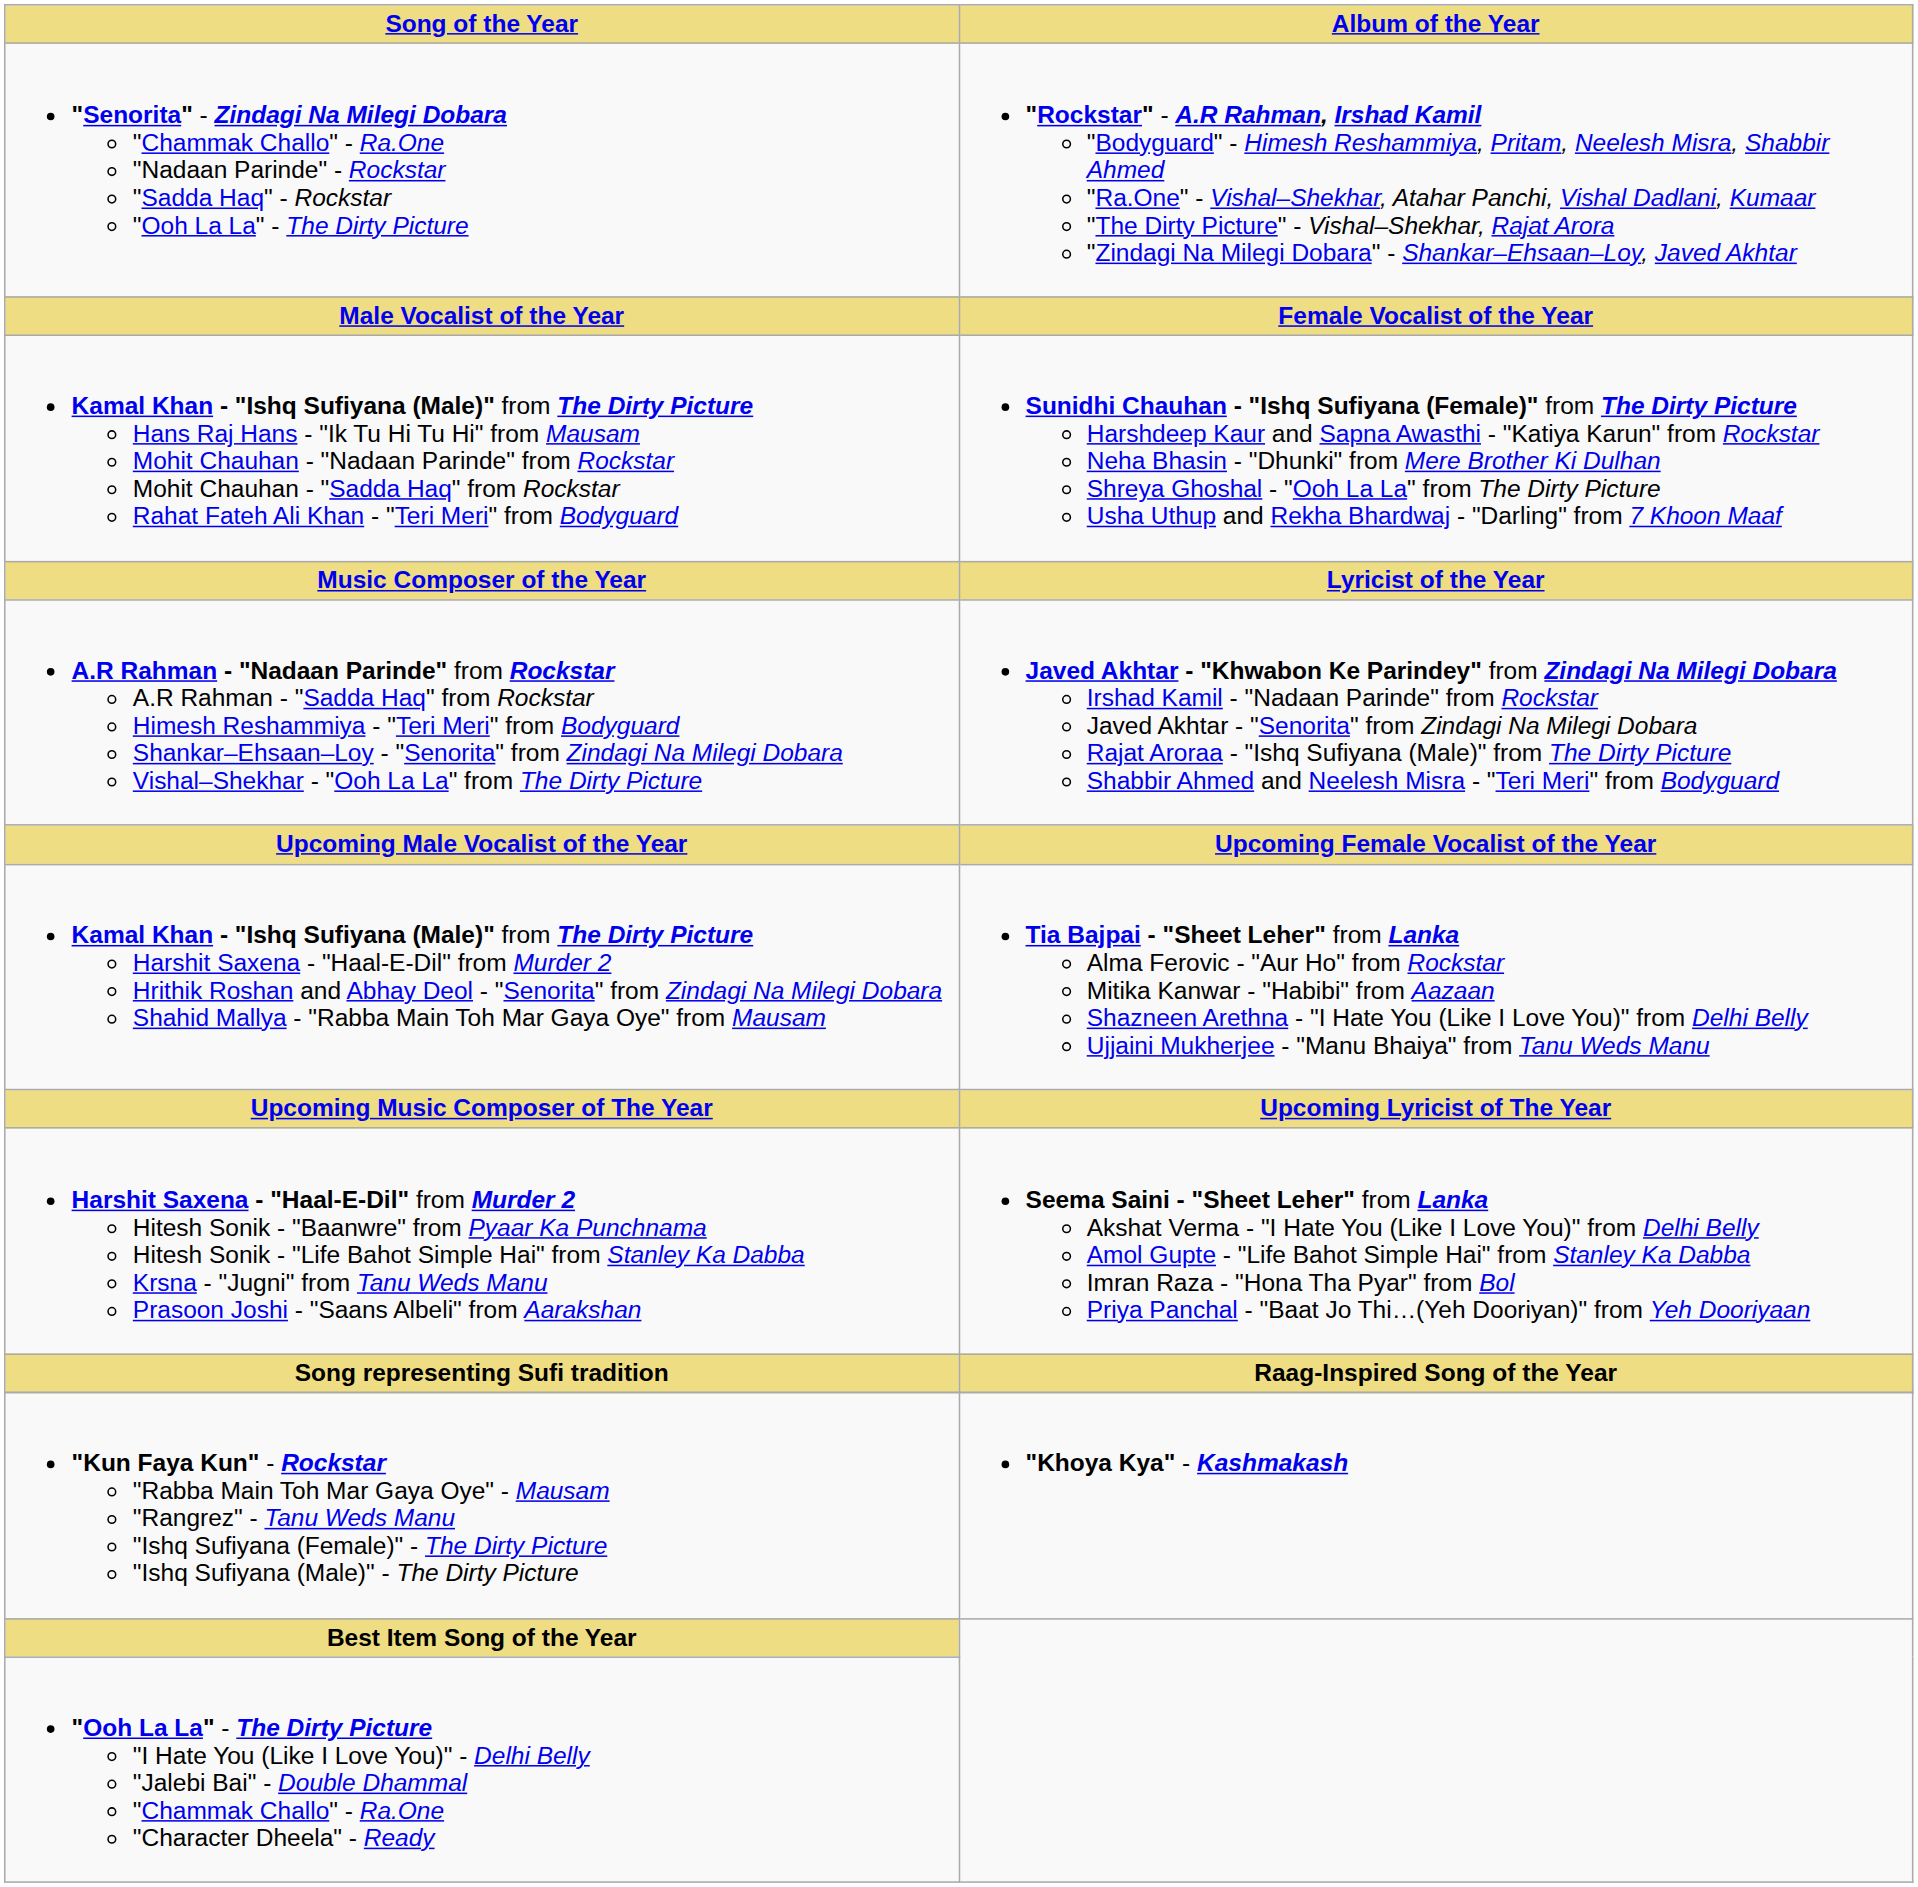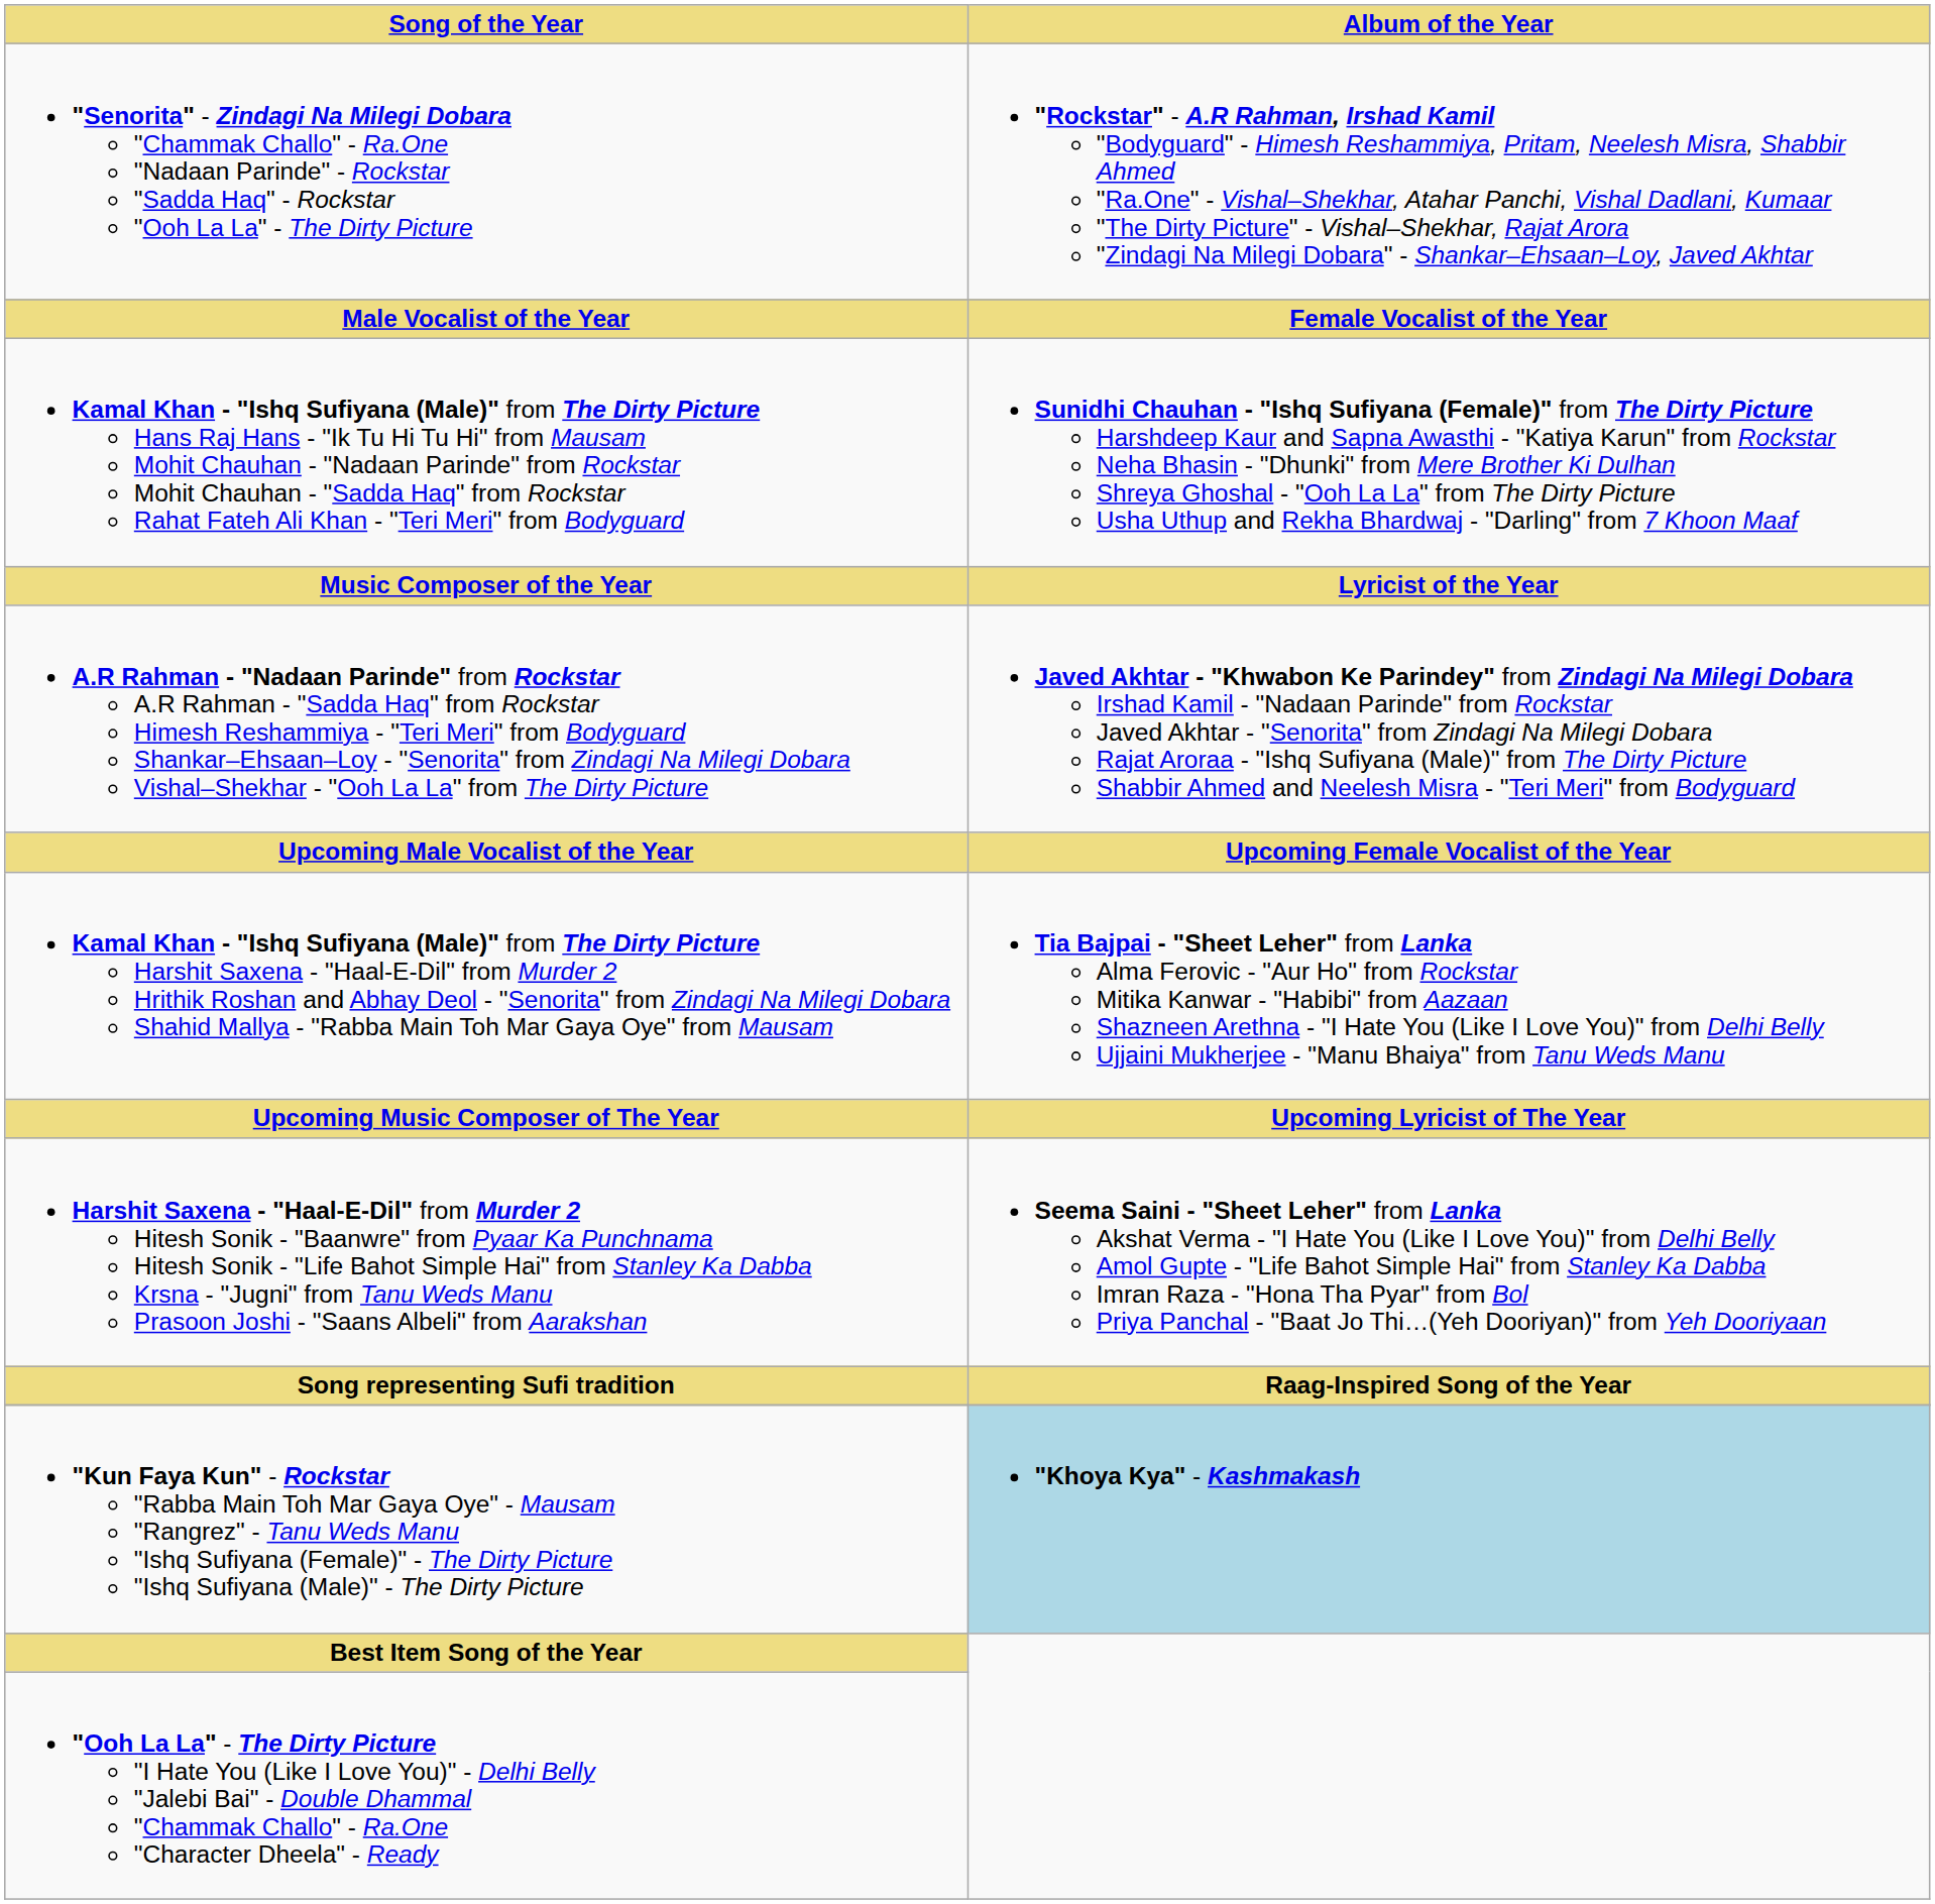row 12 | Album of the Year: no background -> lightblue background
